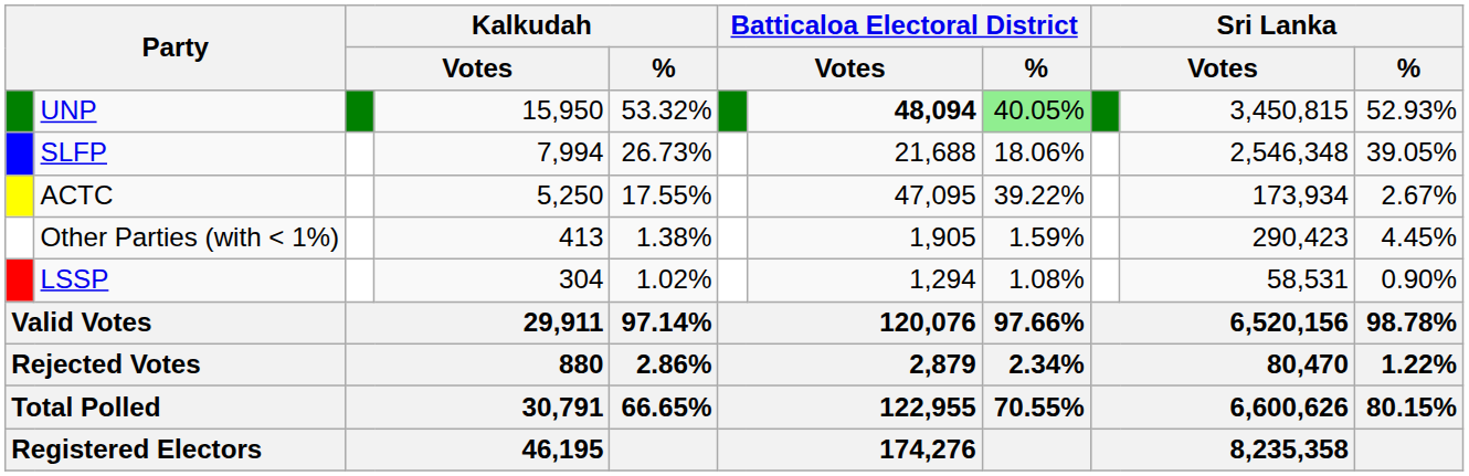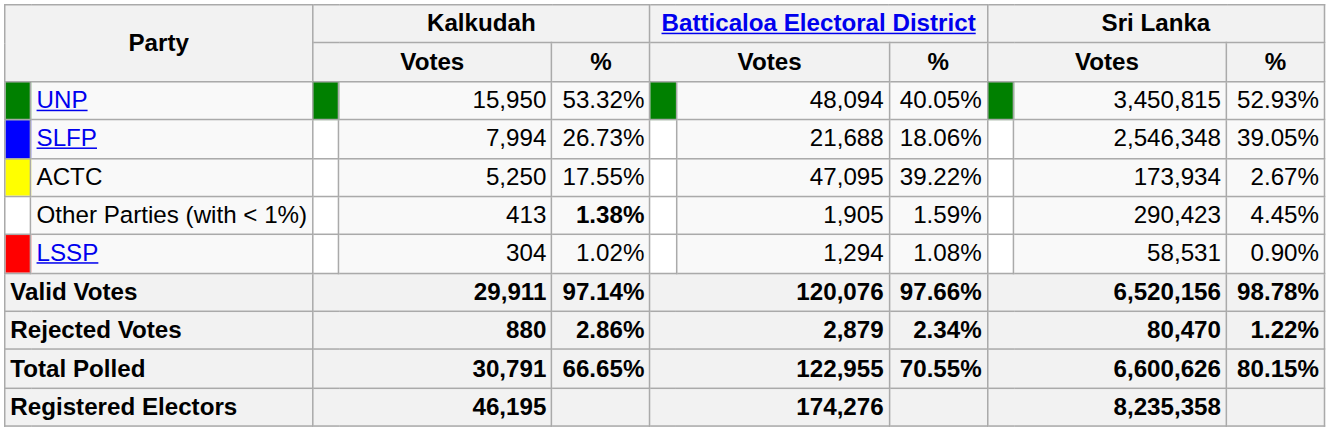UNP | column 7: bold -> normal
UNP | Batticaloa Electoral District / %: lightgreen background -> no background
Other Parties (with < 1%) | Kalkudah / %: normal -> bold
